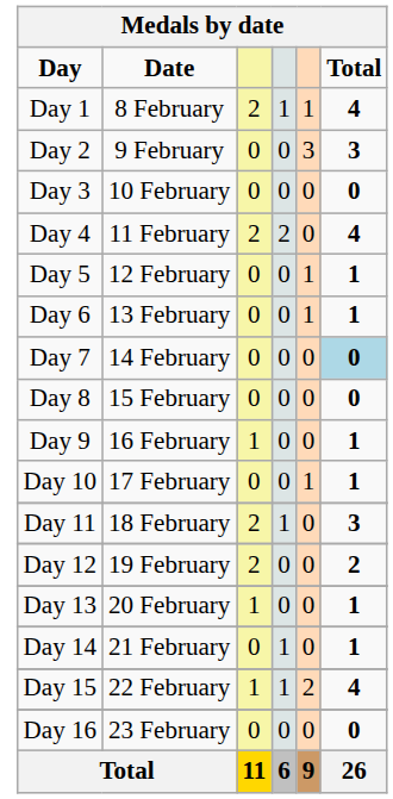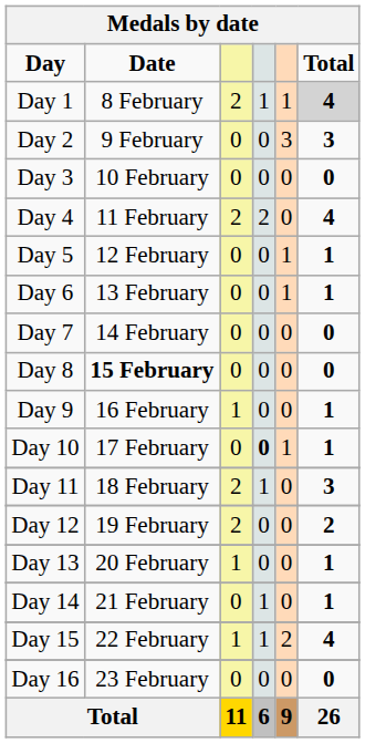Day 1 | Total: no background -> lightgrey background
Day 7 | Total: lightblue background -> no background
Day 8 | Date: normal -> bold
Day 10 | column 4: normal -> bold
